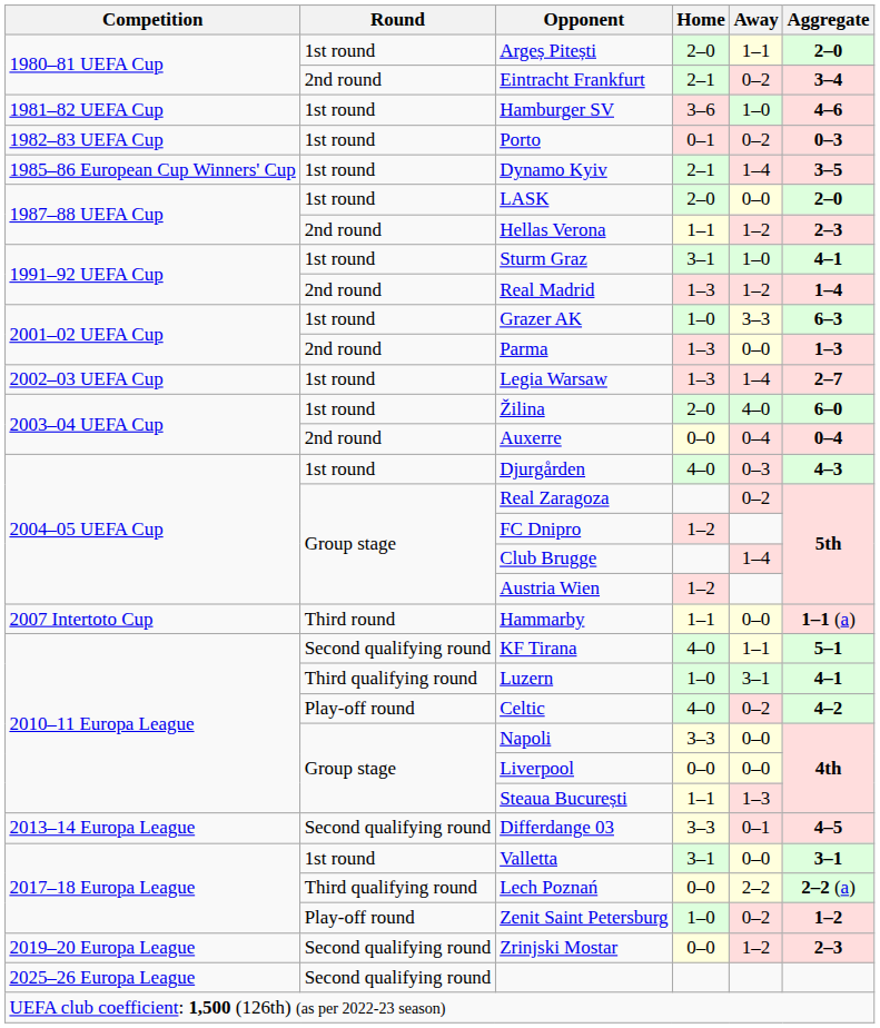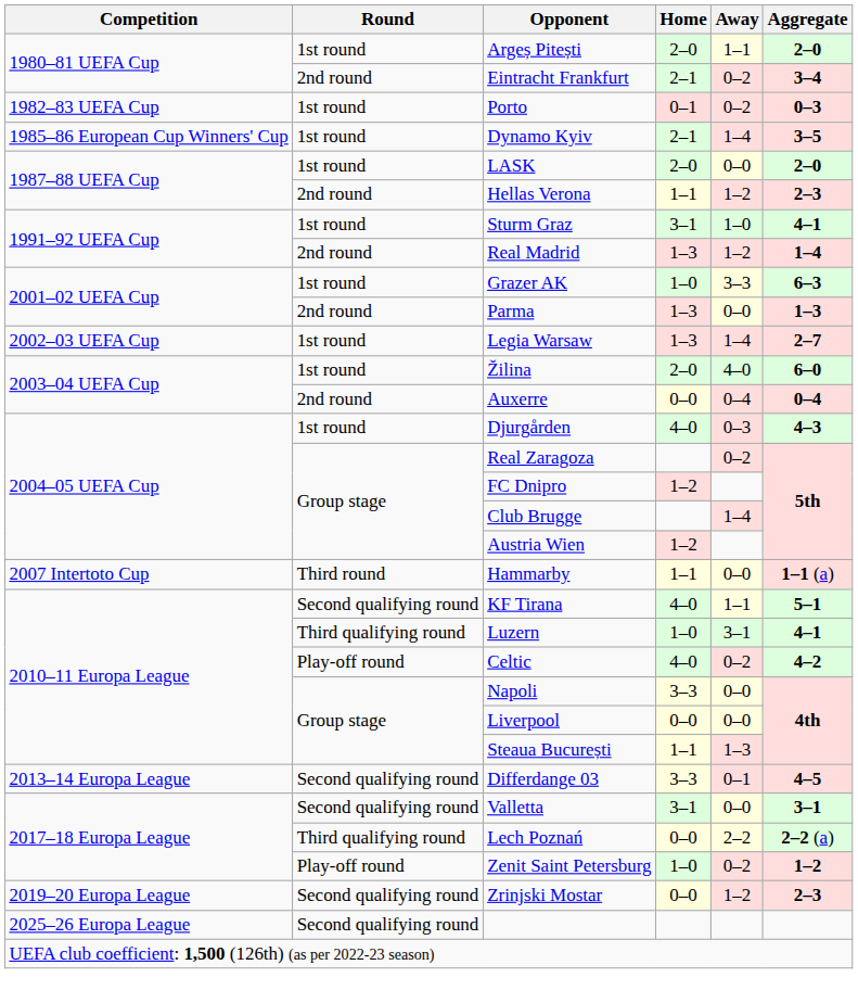- row: 1981–82 UEFA Cup | 1st round | Hamburger SV | 3–6 | 1–0 | 4–6
Valletta | Round: 1st round -> Second qualifying round
